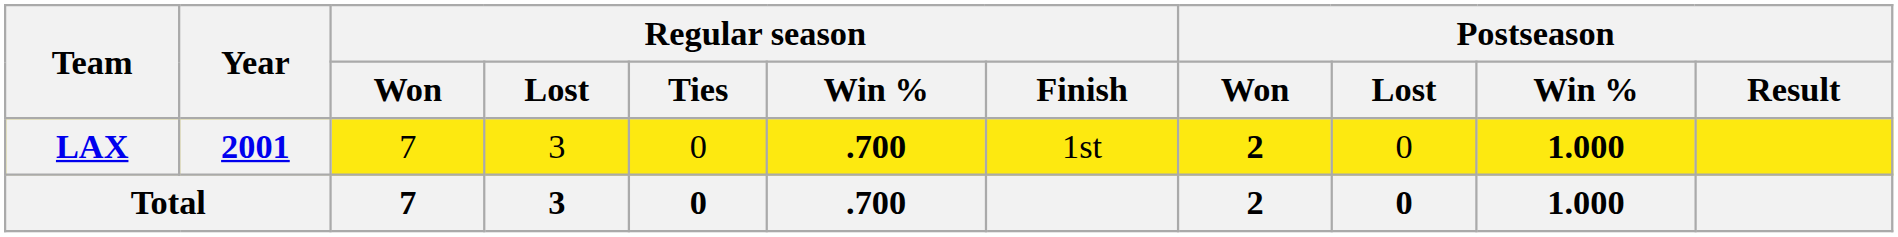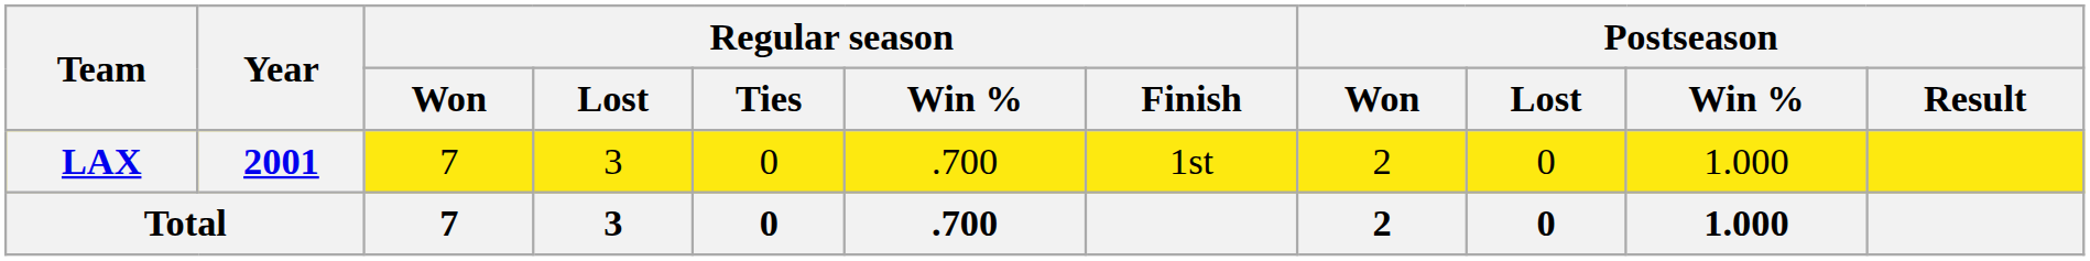LAX | Regular season / Win %: bold -> normal
LAX | Postseason / Won: bold -> normal
LAX | Postseason / Win %: bold -> normal
